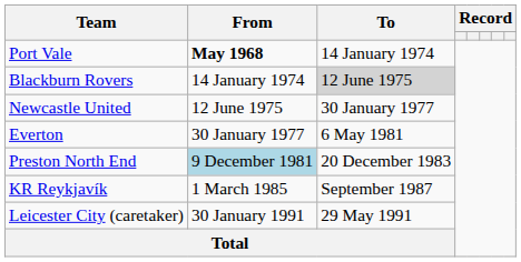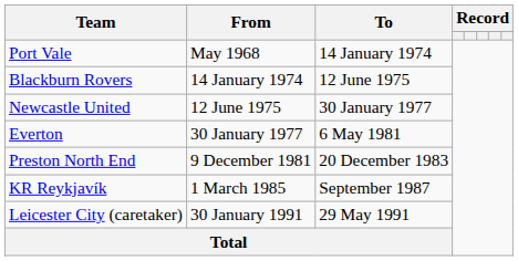Port Vale | From: bold -> normal
Blackburn Rovers | To: lightgrey background -> no background
Preston North End | From: lightblue background -> no background
